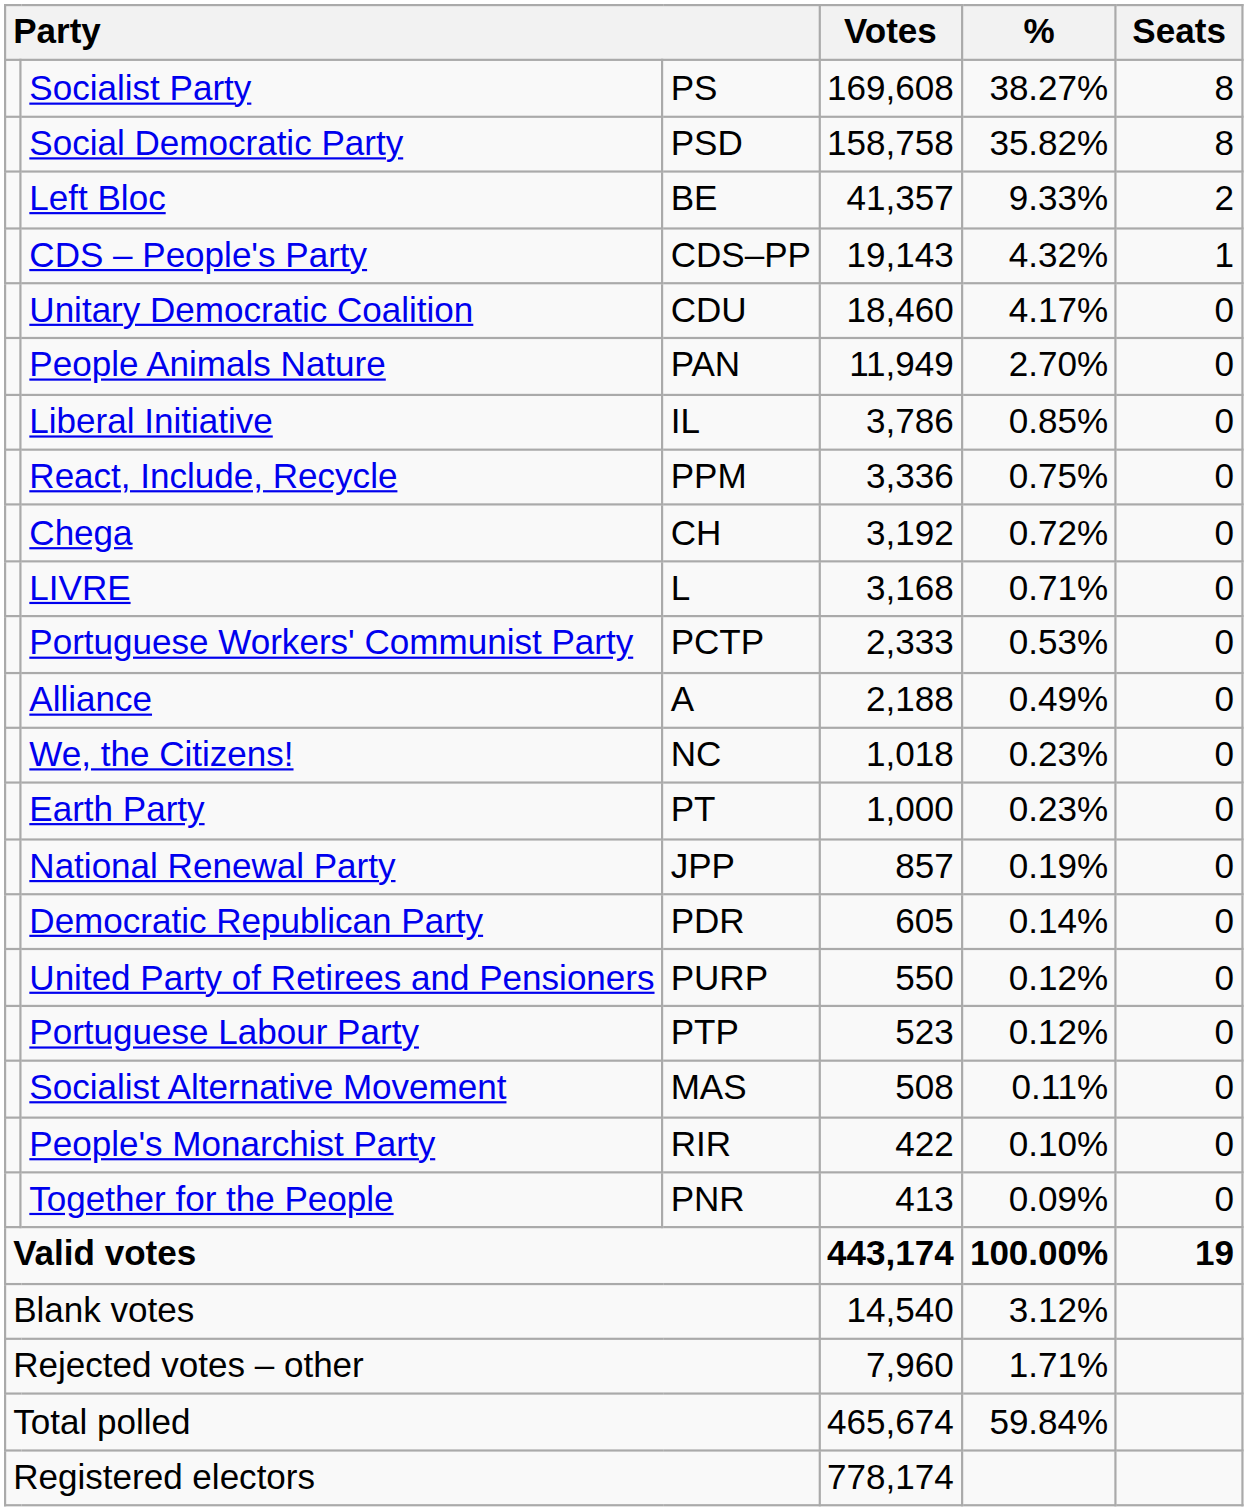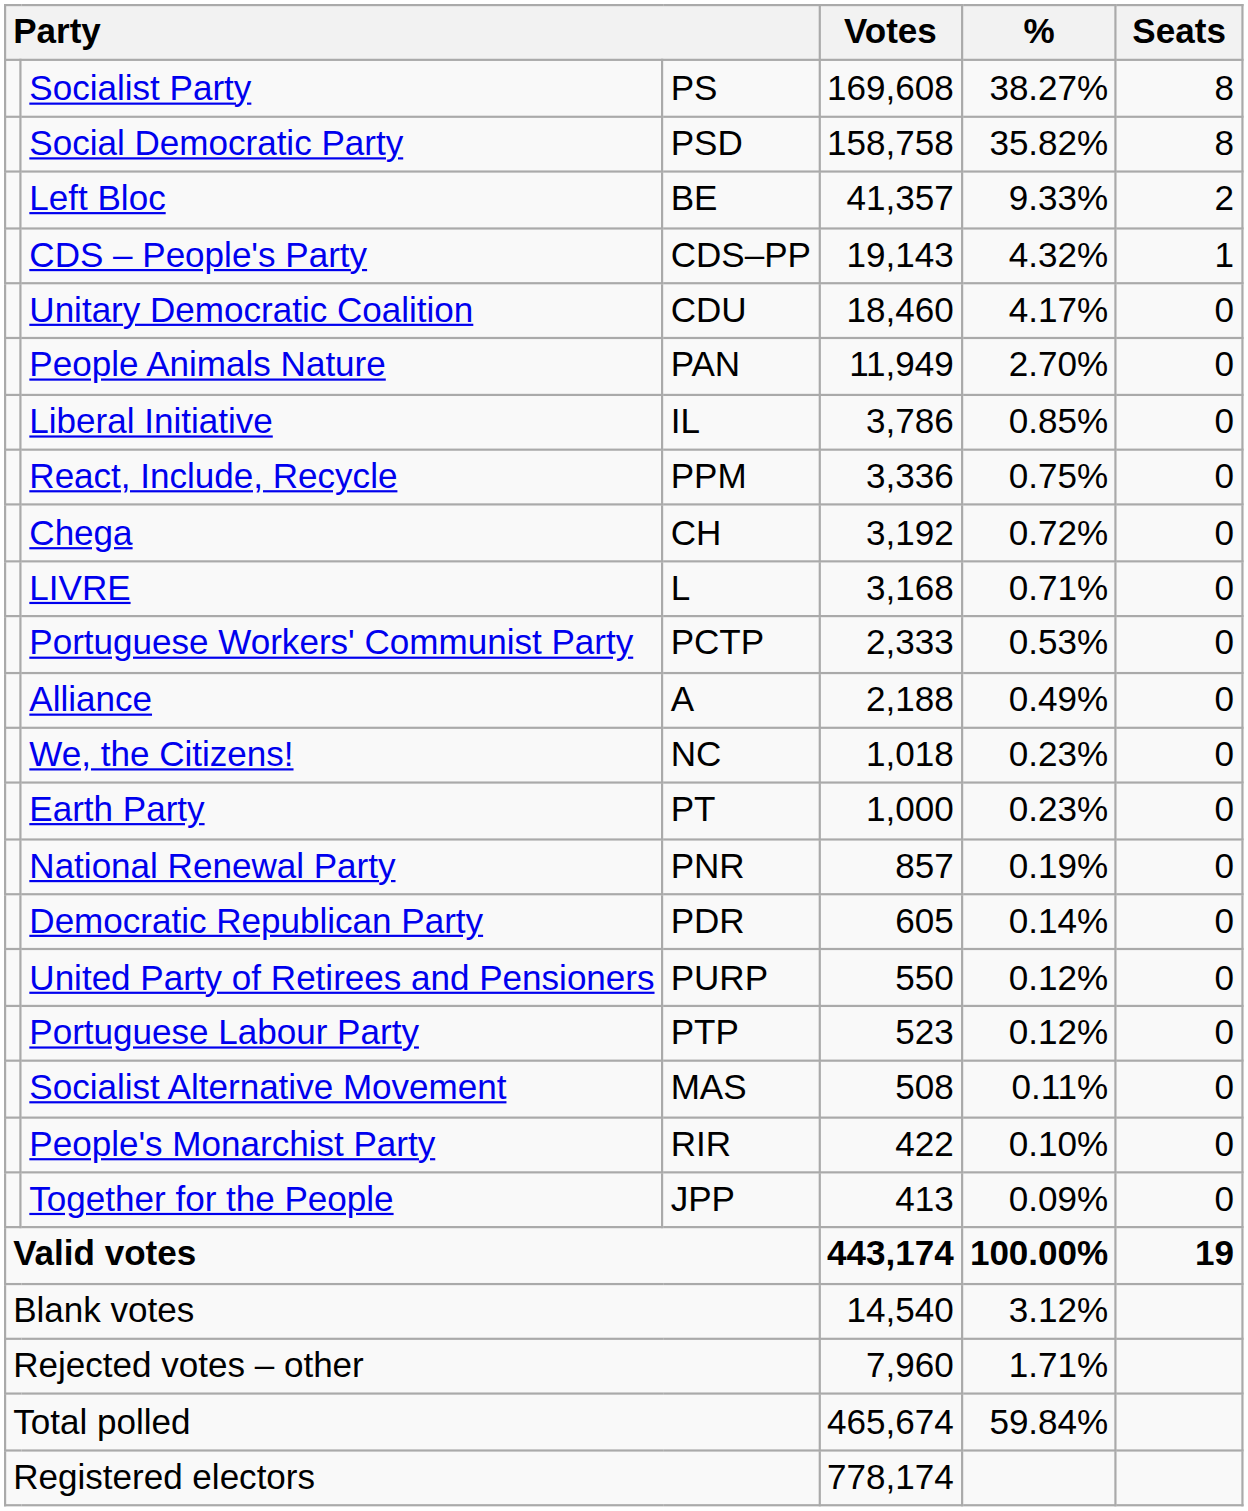National Renewal Party | column 3: JPP -> PNR
Together for the People | column 3: PNR -> JPP
